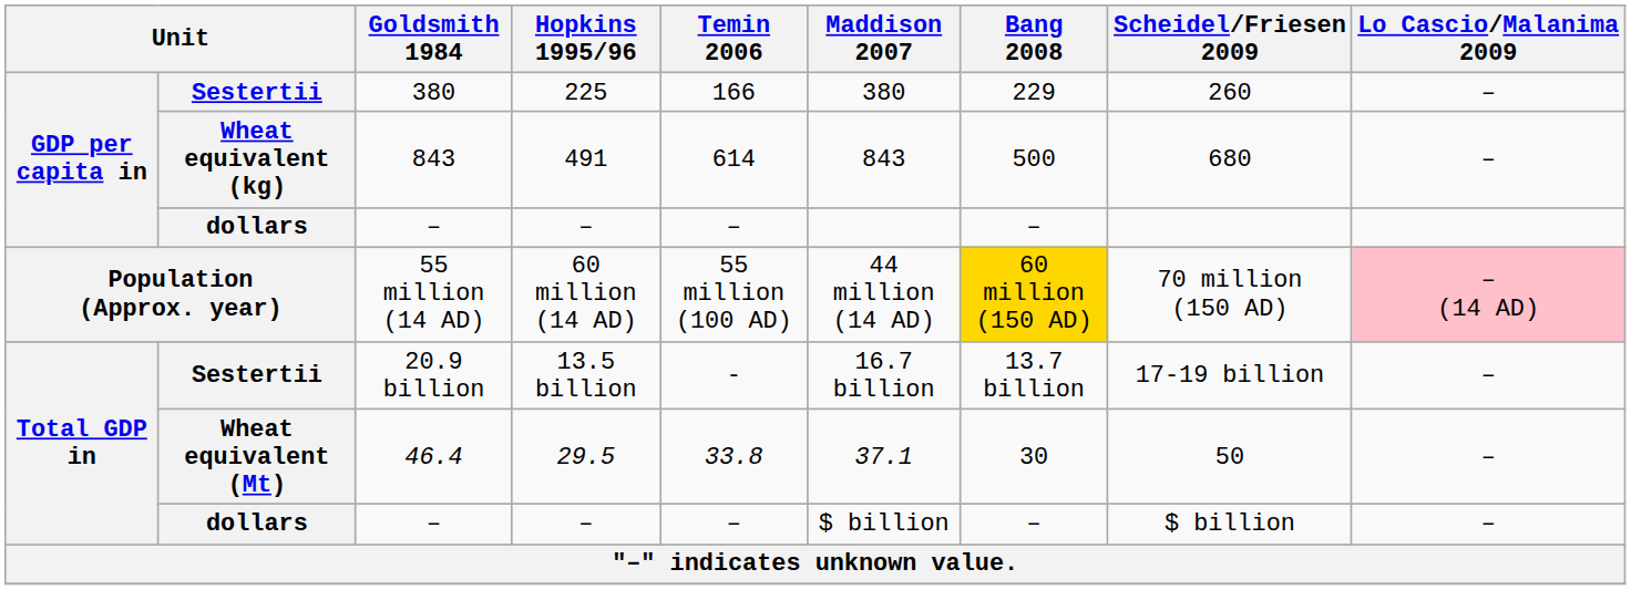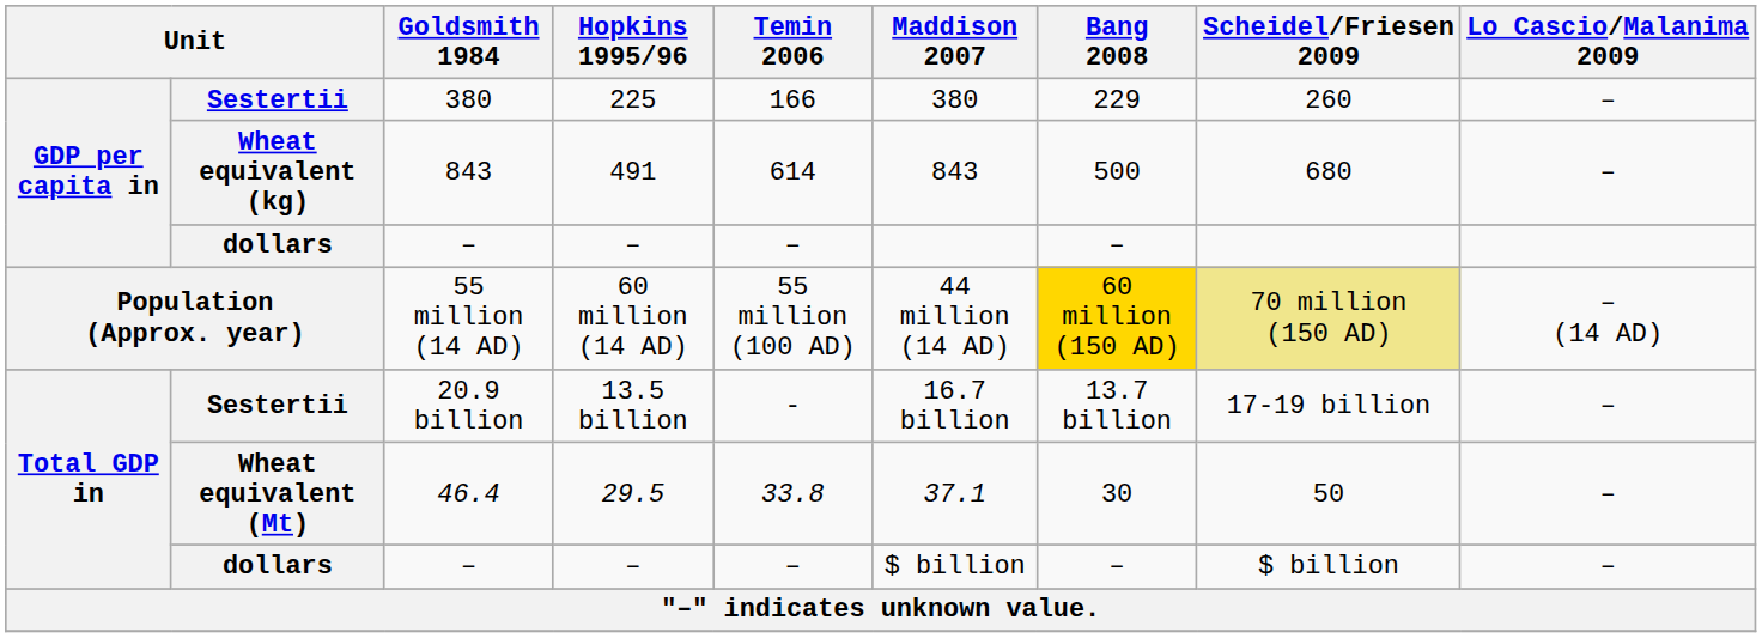55 million (14 AD) | Scheidel/Friesen 2009: no background -> khaki background
55 million (14 AD) | Lo Cascio/Malanima 2009: pink background -> no background
